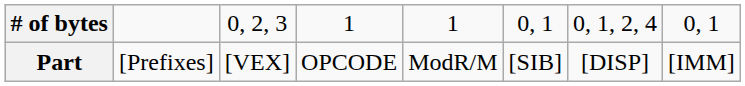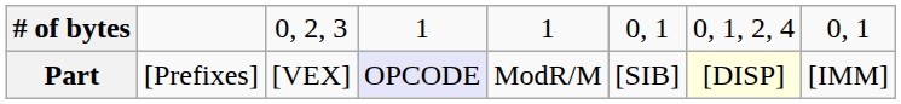Part | column 4: no background -> lavender background
Part | column 7: no background -> lightyellow background
